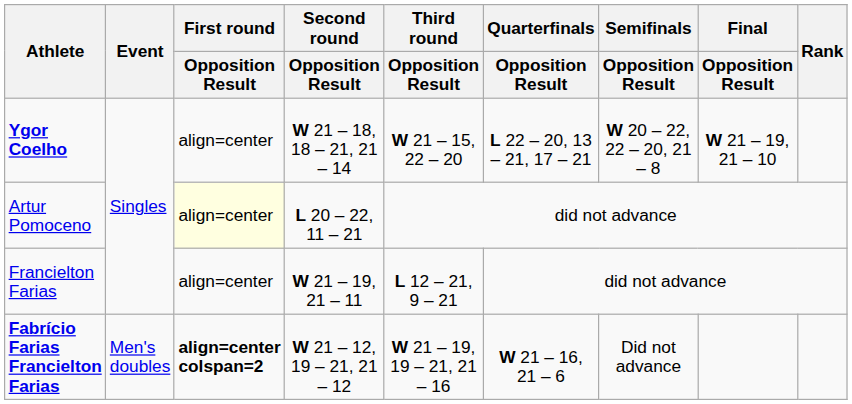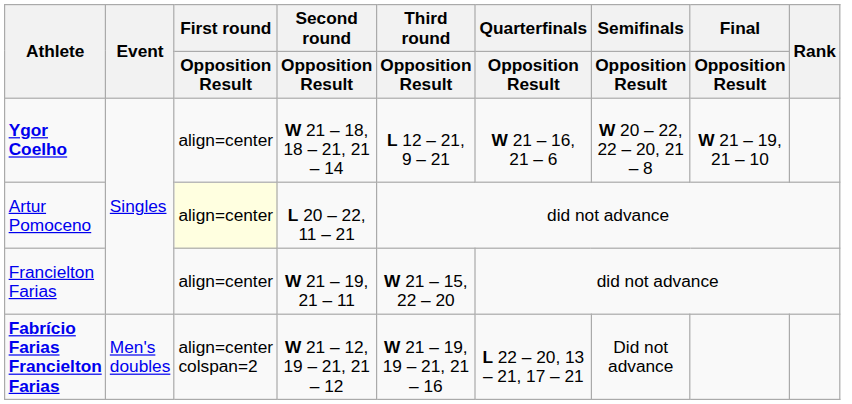Ygor Coelho | Third round / Opposition Result: W 21 – 15, 22 – 20 -> L 12 – 21, 9 – 21
Ygor Coelho | Quarterfinals / Opposition Result: L 22 – 20, 13 – 21, 17 – 21 -> W 21 – 16, 21 – 6
Francielton Farias | Third round / Opposition Result: L 12 – 21, 9 – 21 -> W 21 – 15, 22 – 20
Fabrício Farias Francielton Farias | First round / Opposition Result: bold -> normal
Fabrício Farias Francielton Farias | Quarterfinals / Opposition Result: W 21 – 16, 21 – 6 -> L 22 – 20, 13 – 21, 17 – 21
